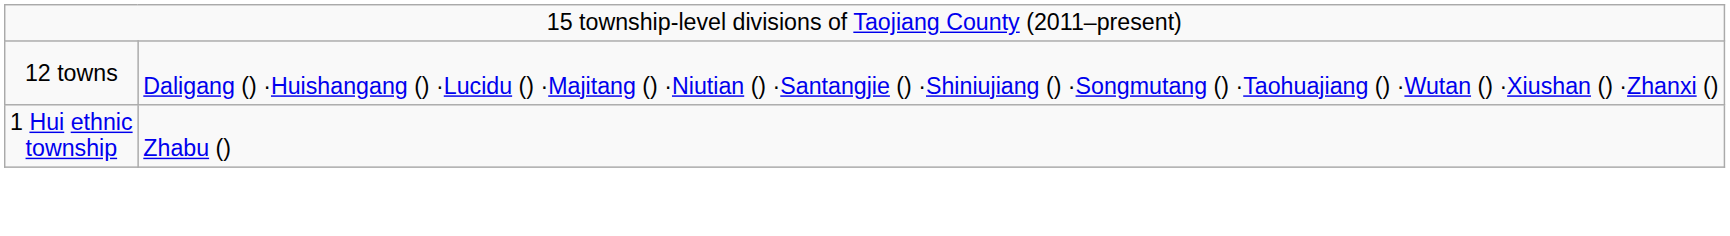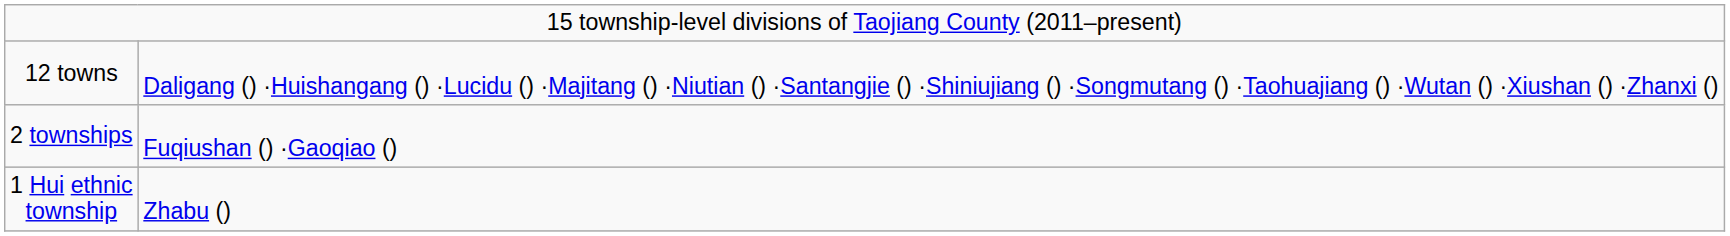+ row: 2 townships | Fuqiushan () ·Gaoqiao ()
